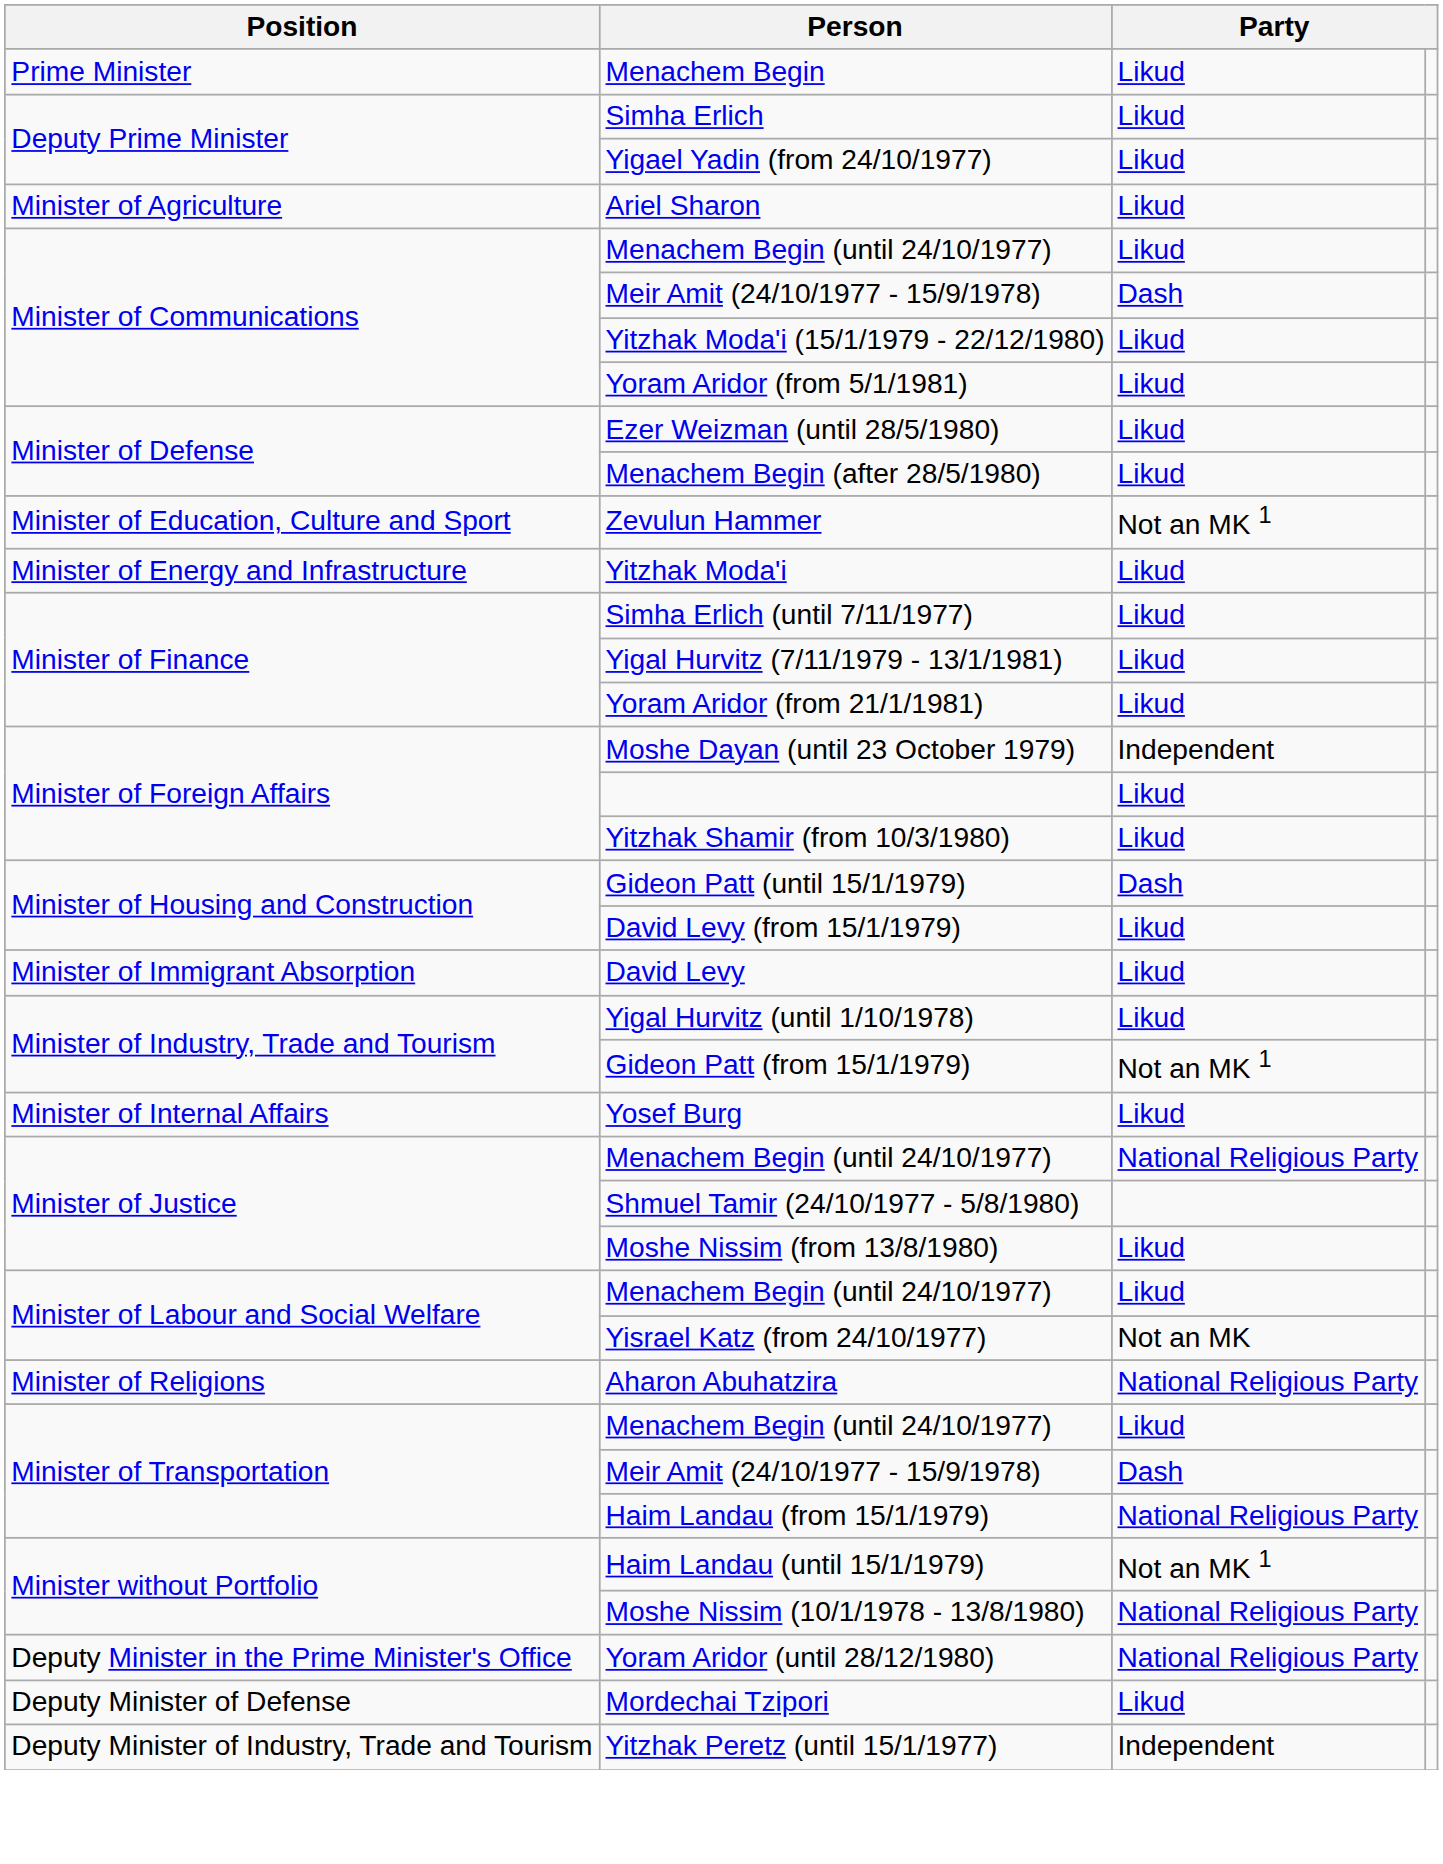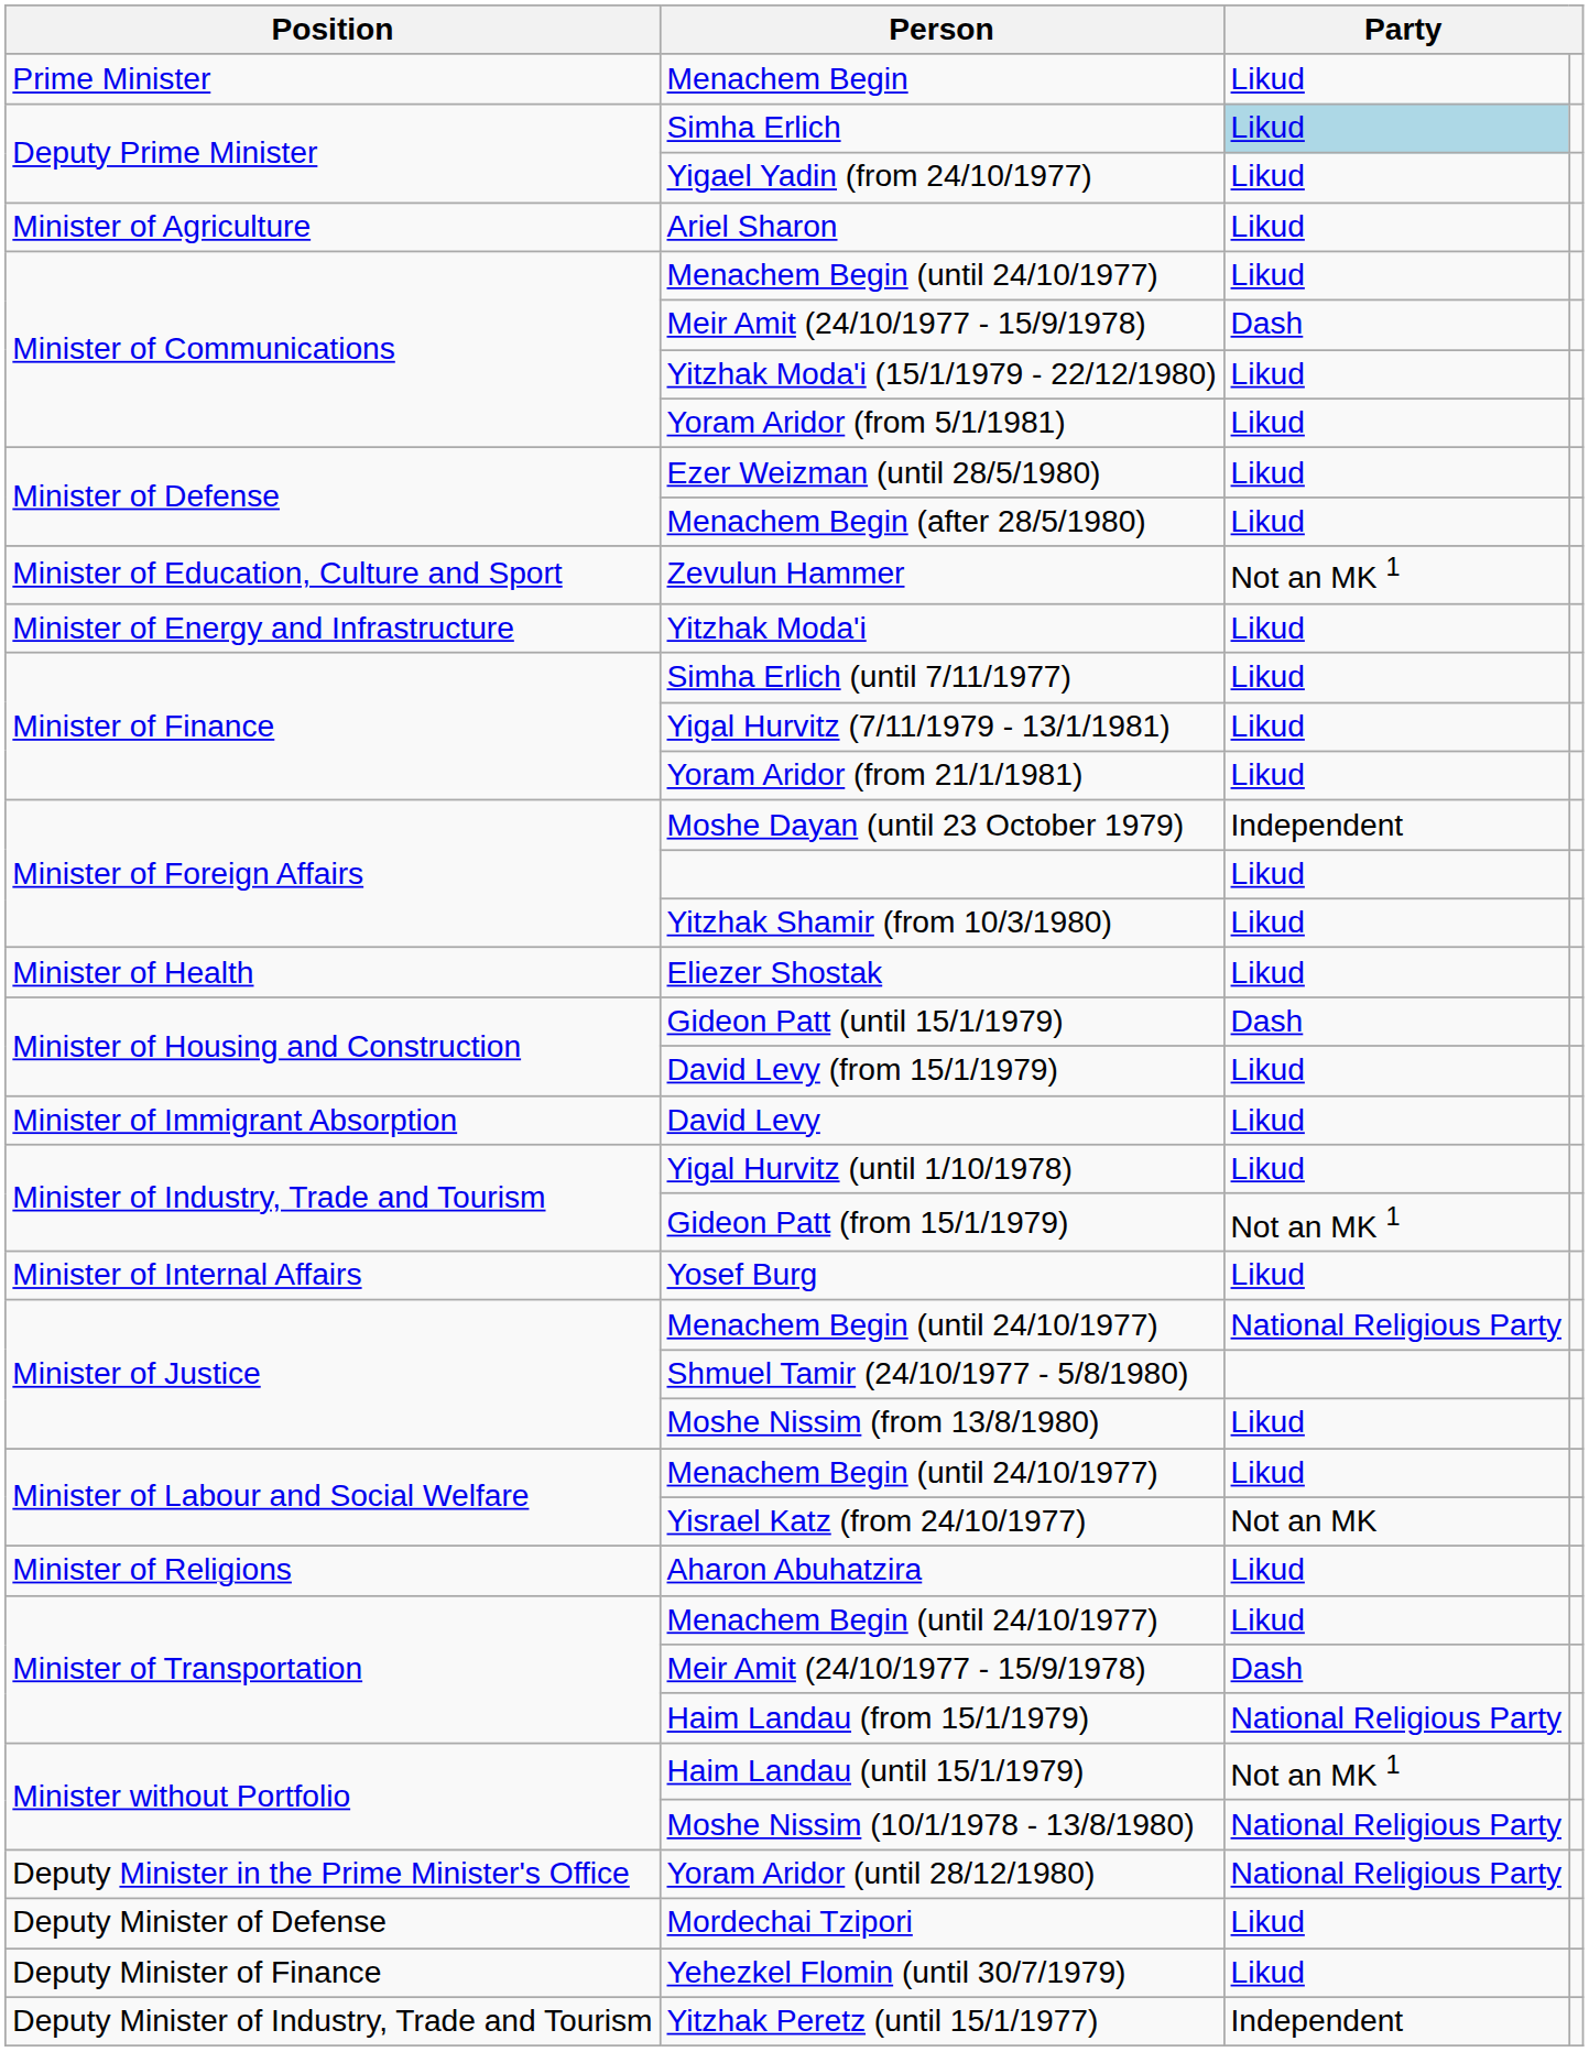Simha Erlich | column 3: no background -> lightblue background
+ row: Minister of Health | Eliezer Shostak | Likud
Aharon Abuhatzira | column 3: National Religious Party -> Likud
+ row: Deputy Minister of Finance | Yehezkel Flomin (until 30/7/1979) | Likud
